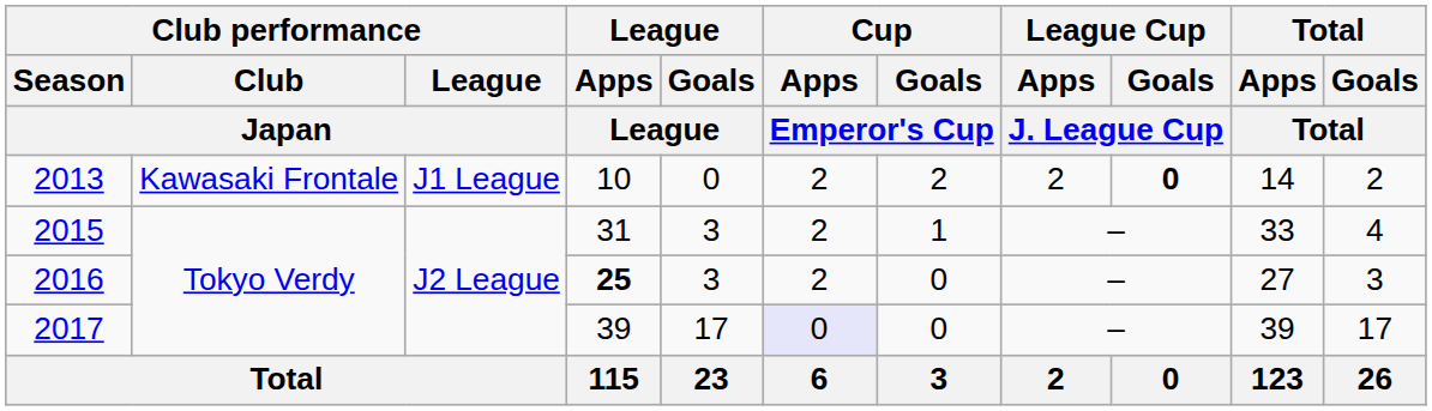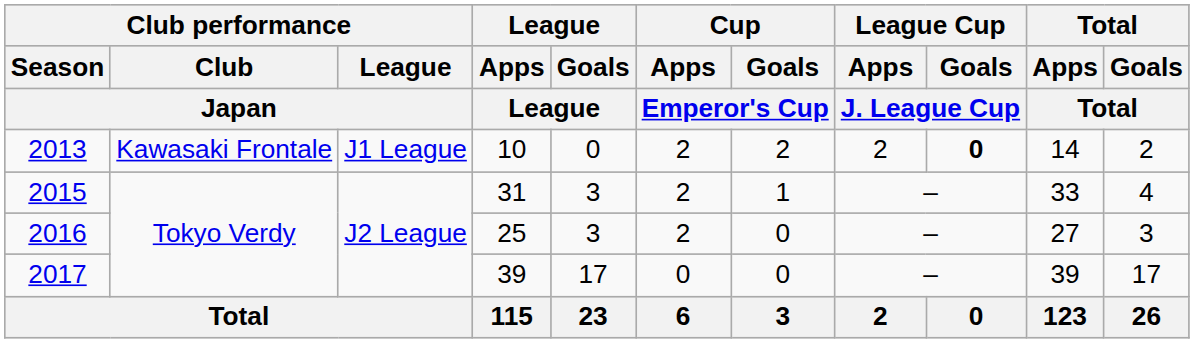2016 | League / Apps / League: bold -> normal
2017 | Cup / Apps / Emperor's Cup: lavender background -> no background
